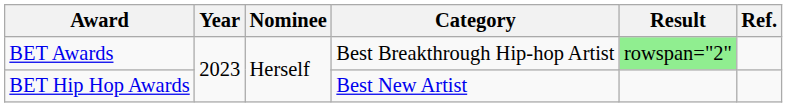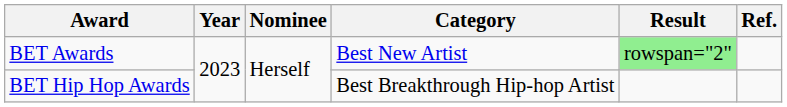BET Awards | Category: Best Breakthrough Hip-hop Artist -> Best New Artist
BET Hip Hop Awards | Category: Best New Artist -> Best Breakthrough Hip-hop Artist
